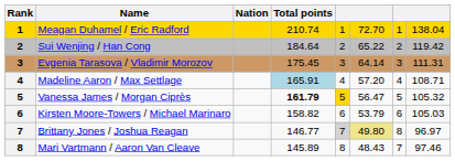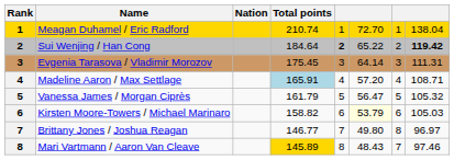Sui Wenjing / Han Cong | column 5: normal -> bold
Sui Wenjing / Han Cong | column 8: normal -> bold
Vanessa James / Morgan Ciprès | Total points: bold -> normal
Vanessa James / Morgan Ciprès | column 5: gold background -> no background
Kirsten Moore-Towers / Michael Marinaro | column 6: no background -> lightyellow background
Brittany Jones / Joshua Reagan | column 5: lightgrey background -> no background
Brittany Jones / Joshua Reagan | column 6: khaki background -> no background
Mari Vartmann / Aaron Van Cleave | Total points: no background -> gold background
